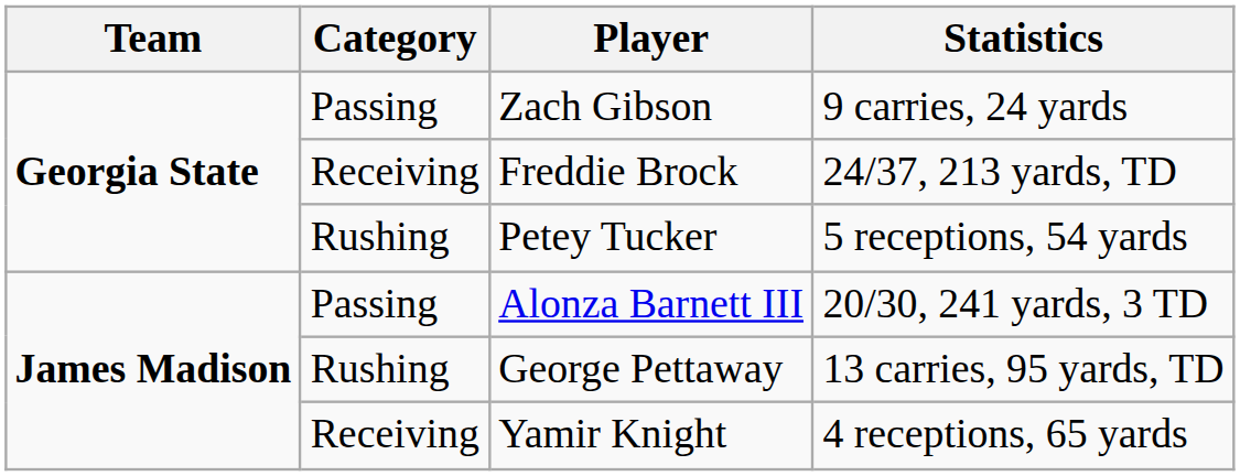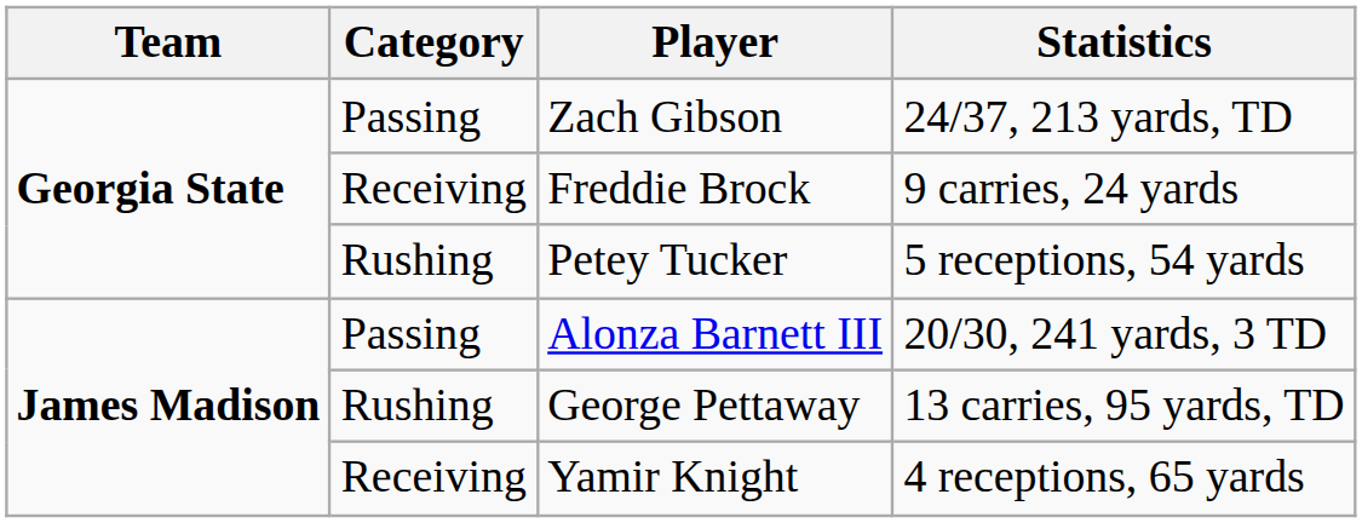Zach Gibson | Statistics: 9 carries, 24 yards -> 24/37, 213 yards, TD
Freddie Brock | Statistics: 24/37, 213 yards, TD -> 9 carries, 24 yards
